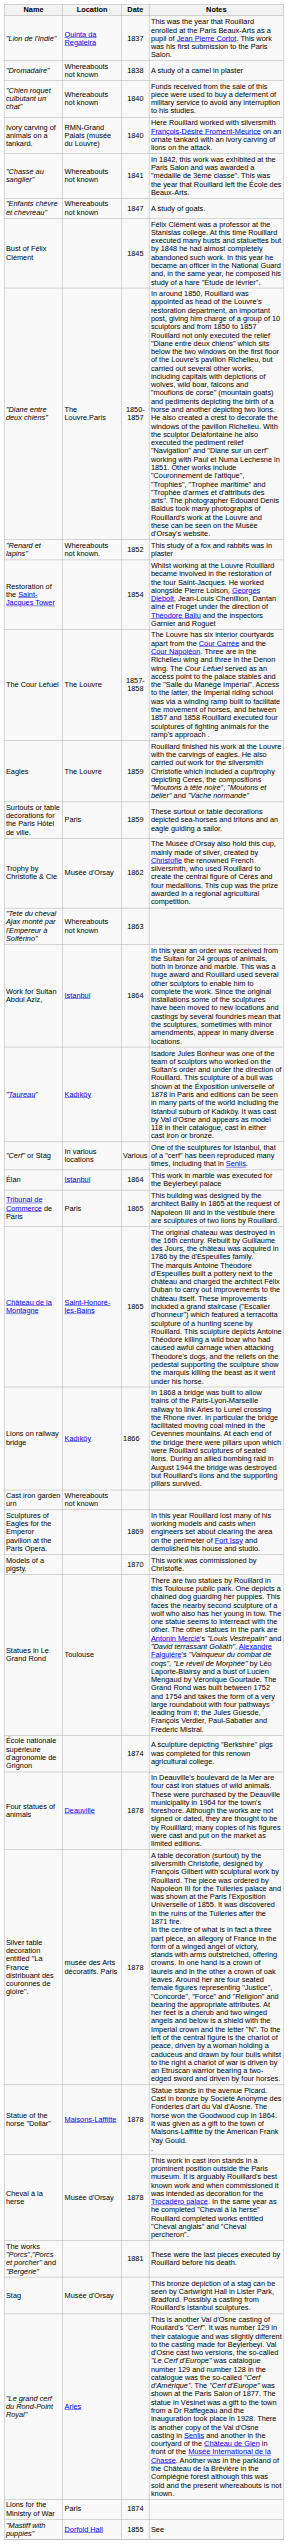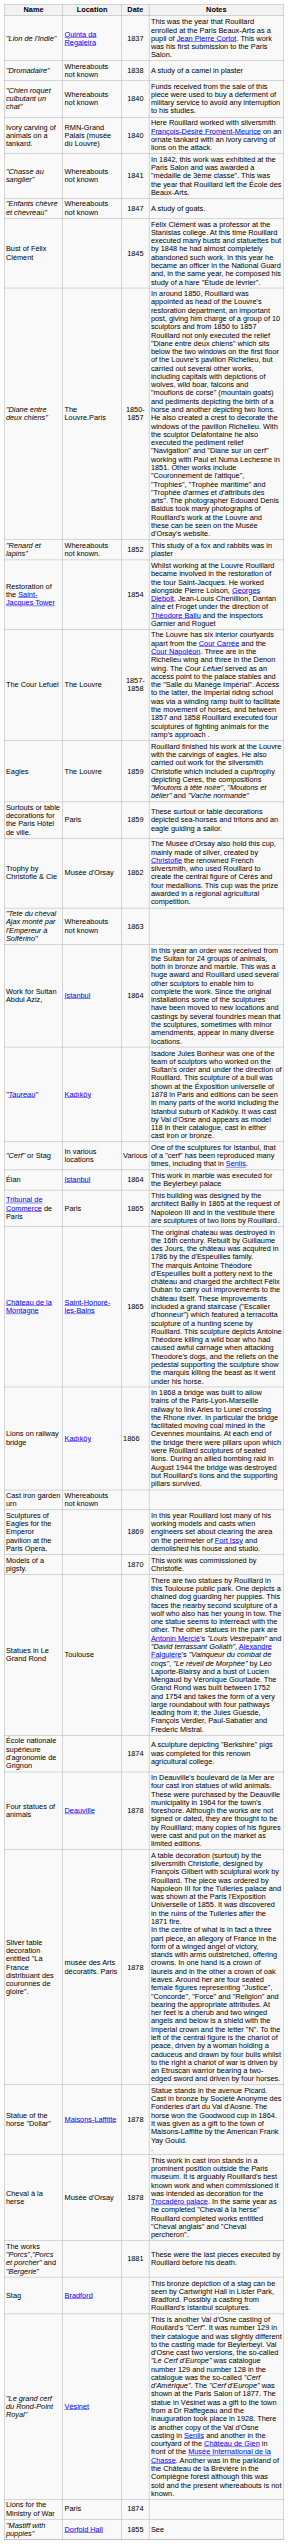Stag | Location: Musée d'Orsay -> Bradford
"Le grand cerf du Rond-Point Royal" | Location: Arles -> Vésinet
